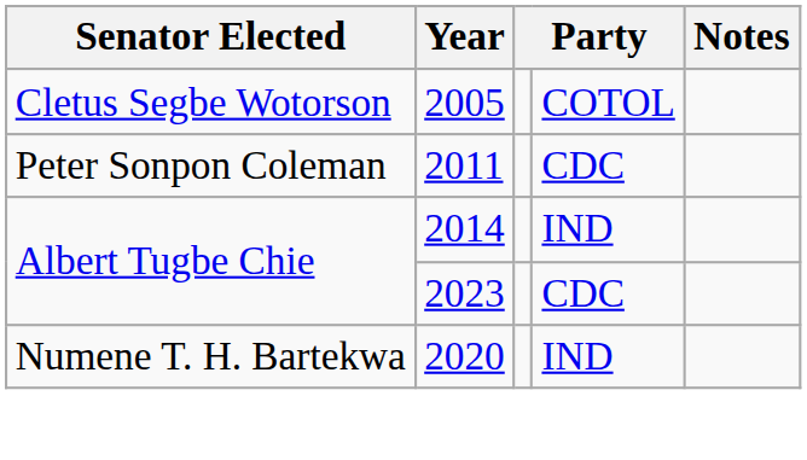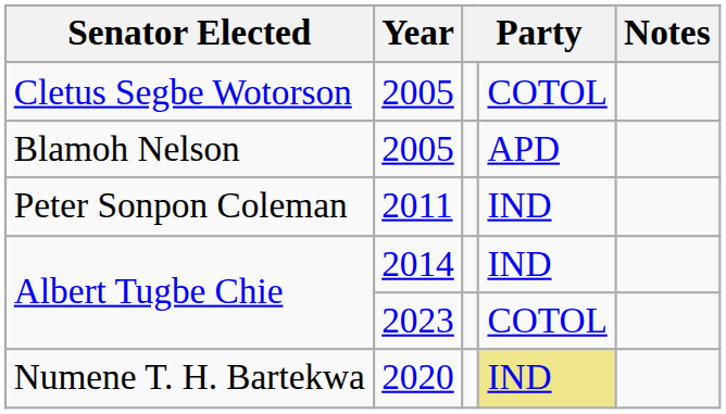+ row: Blamoh Nelson | 2005 | APD
Peter Sonpon Coleman | column 4: CDC -> IND
Albert Tugbe Chie / 2023 | column 4: CDC -> COTOL
Numene T. H. Bartekwa | column 4: no background -> khaki background
